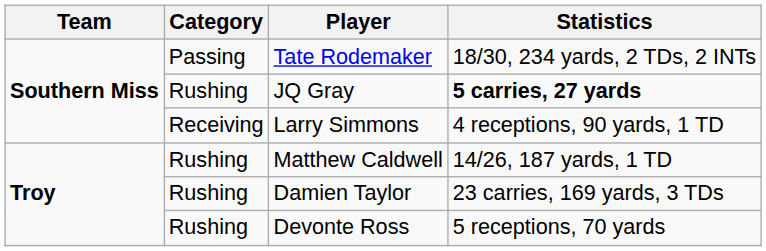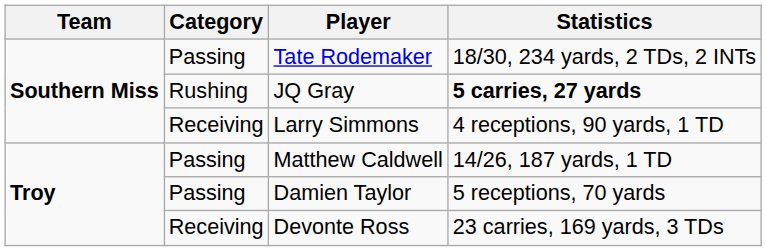Matthew Caldwell | Category: Rushing -> Passing
Damien Taylor | Category: Rushing -> Passing
Damien Taylor | Statistics: 23 carries, 169 yards, 3 TDs -> 5 receptions, 70 yards
Devonte Ross | Category: Rushing -> Receiving
Devonte Ross | Statistics: 5 receptions, 70 yards -> 23 carries, 169 yards, 3 TDs
